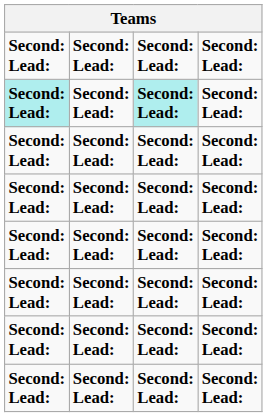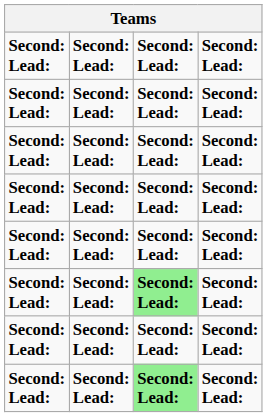row 3 | column 1: paleturquoise background -> no background
row 3 | column 3: paleturquoise background -> no background
row 7 | column 3: no background -> lightgreen background
row 9 | column 3: no background -> lightgreen background
